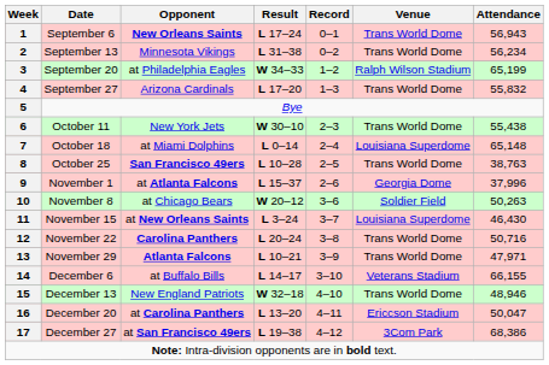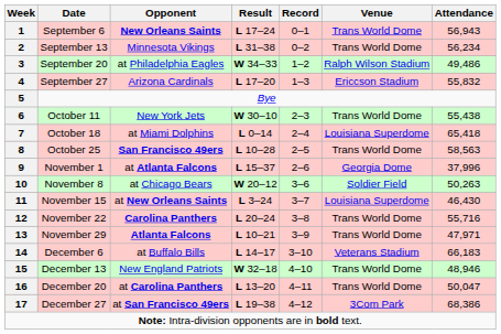3 | Attendance: 65,199 -> 49,486
4 | Venue: Trans World Dome -> Ericcson Stadium
7 | Attendance: 65,148 -> 65,418
8 | Attendance: 38,763 -> 58,563
12 | Attendance: 50,716 -> 55,716
14 | Attendance: 66,155 -> 66,183
16 | Venue: Ericcson Stadium -> Trans World Dome
